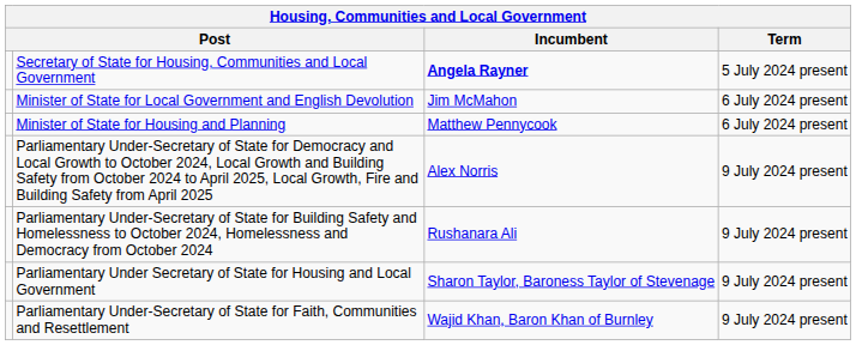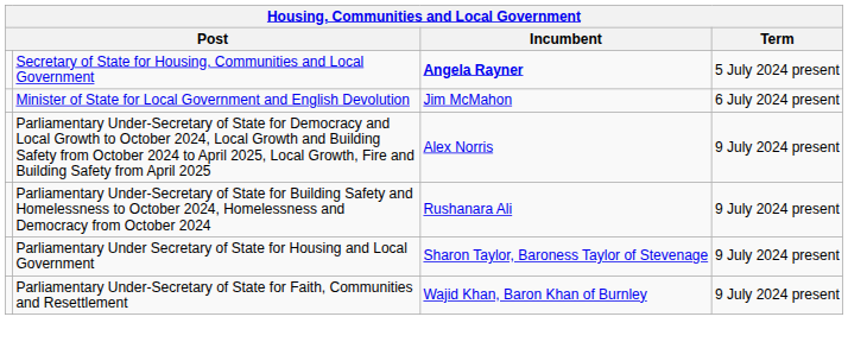- row: Minister of State for Housing and Planning | Matthew Pennycook | 6 July 2024 present
